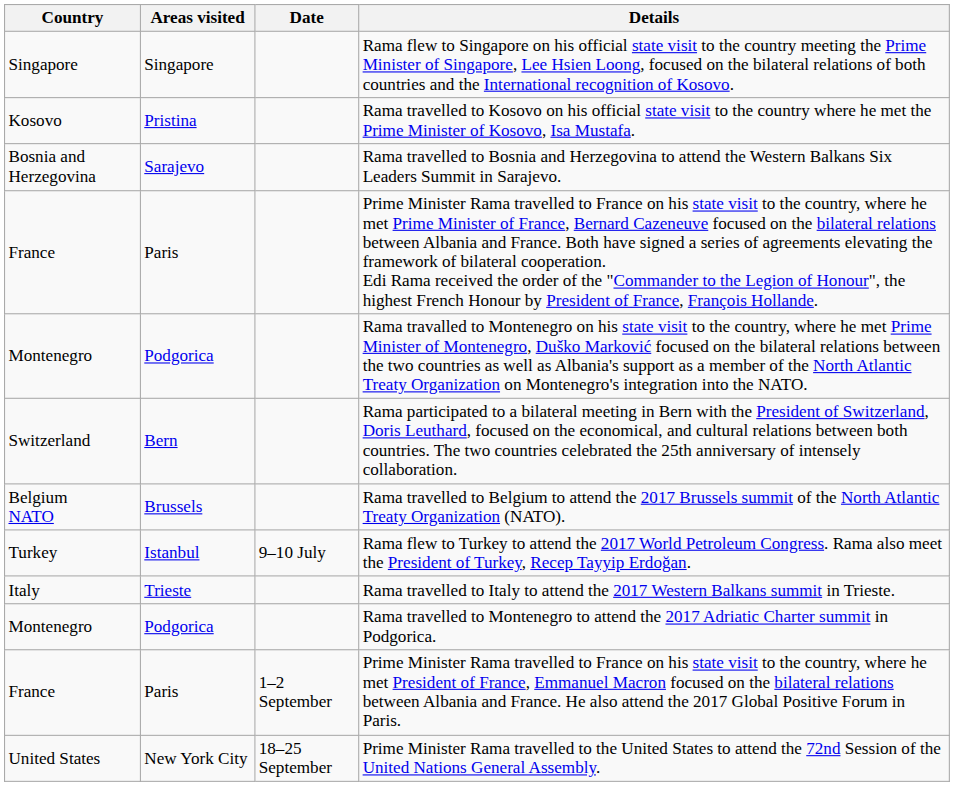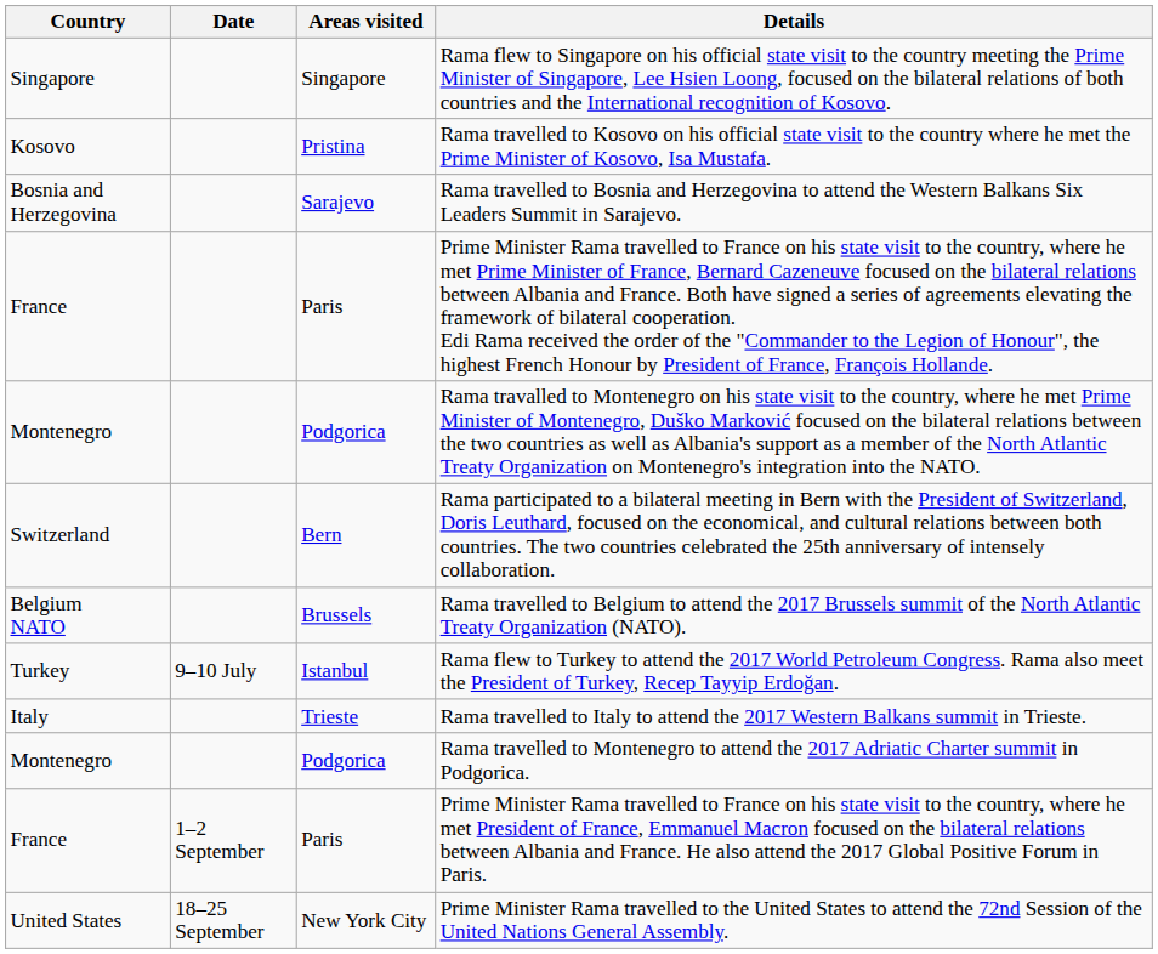columns swapped: Areas visited <-> Date
